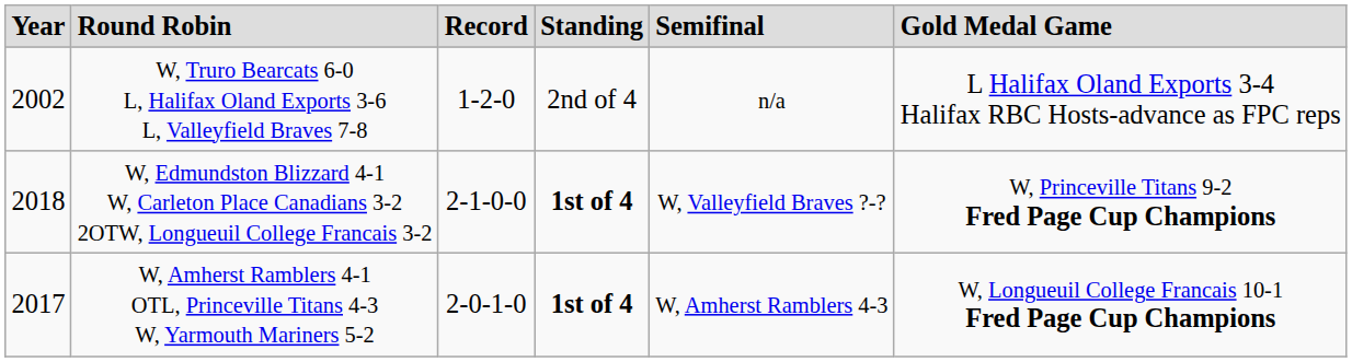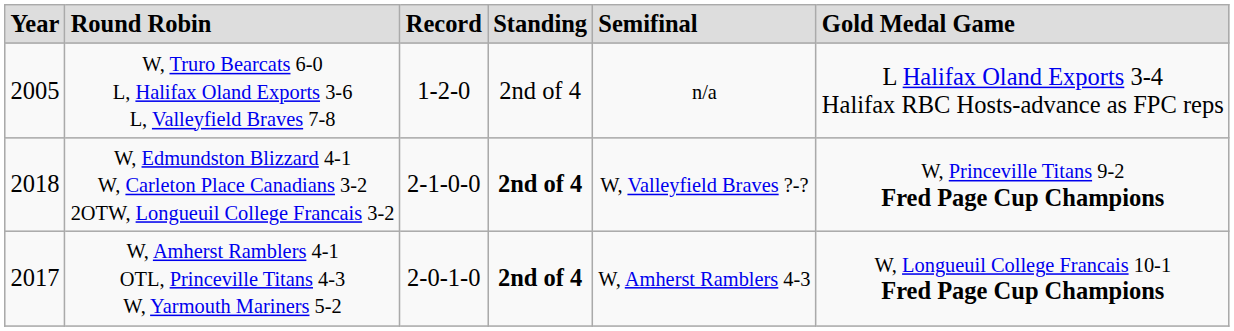row 2 | column 1: 2002 -> 2005
row 3 | column 4: 1st of 4 -> 2nd of 4
row 4 | column 4: 1st of 4 -> 2nd of 4
